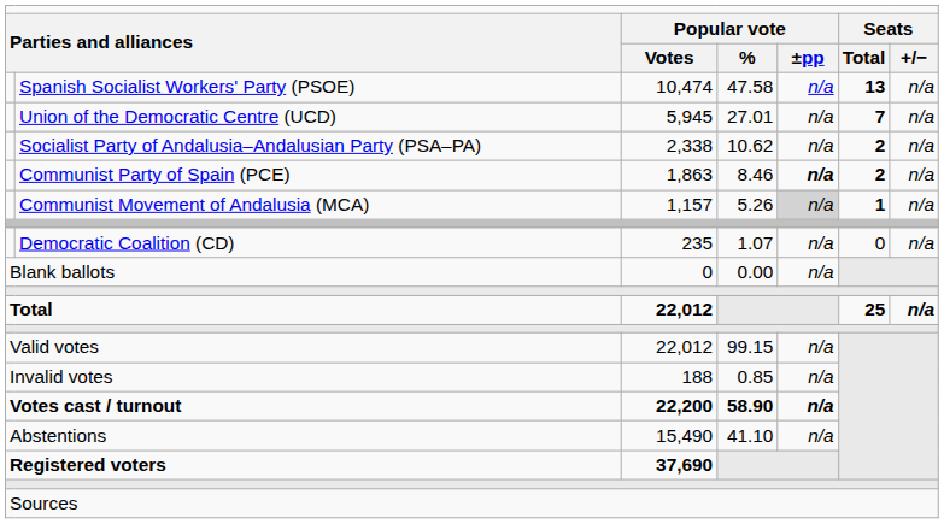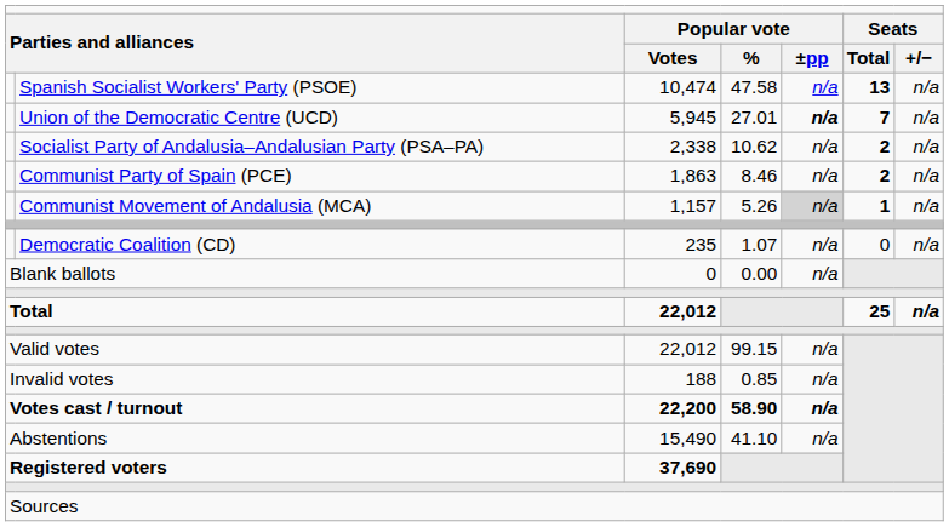Union of the Democratic Centre (UCD) | column 5: normal -> bold
Communist Party of Spain (PCE) | column 5: bold -> normal
